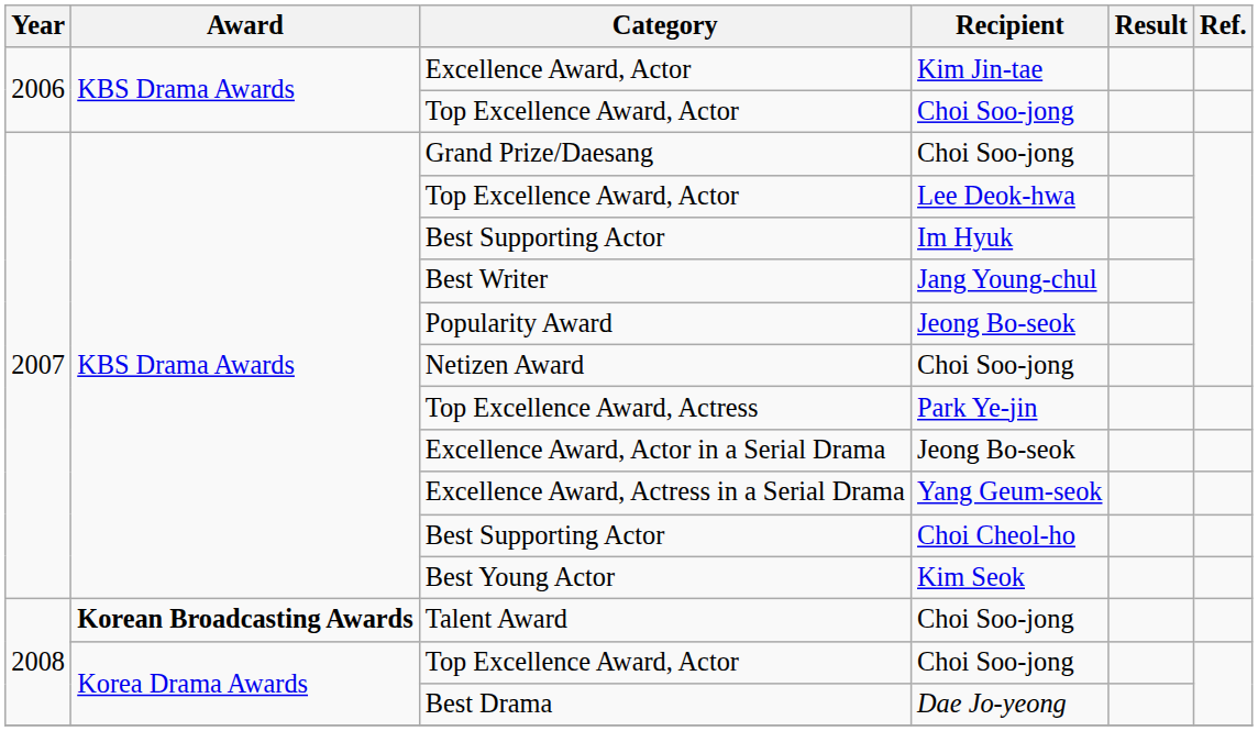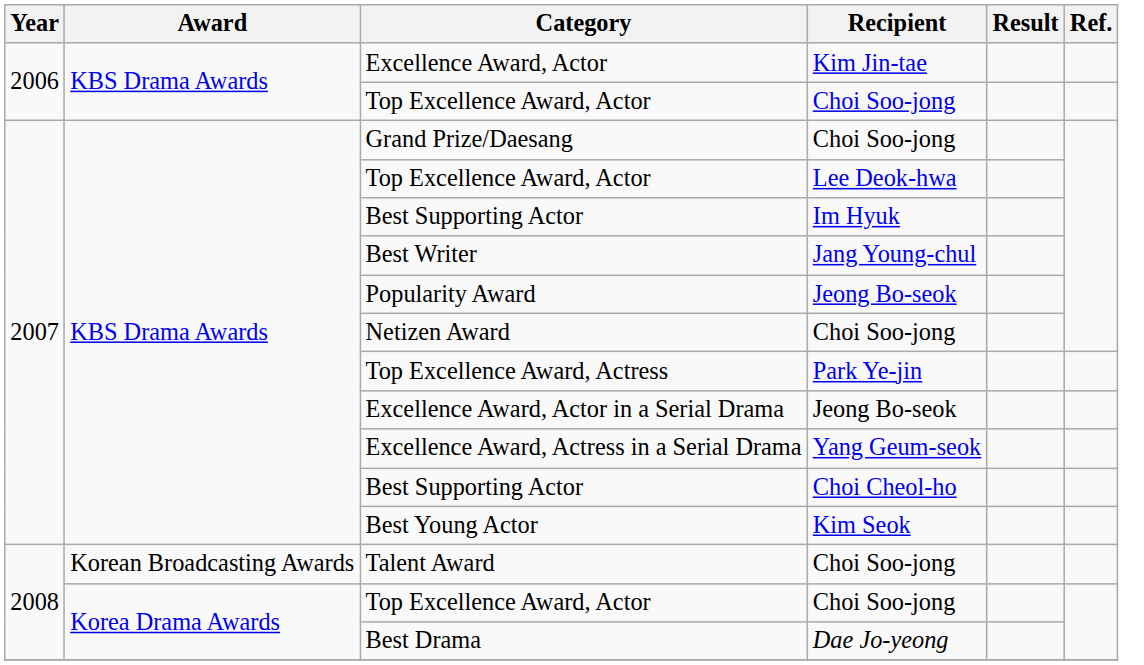Talent Award | Award: bold -> normal
